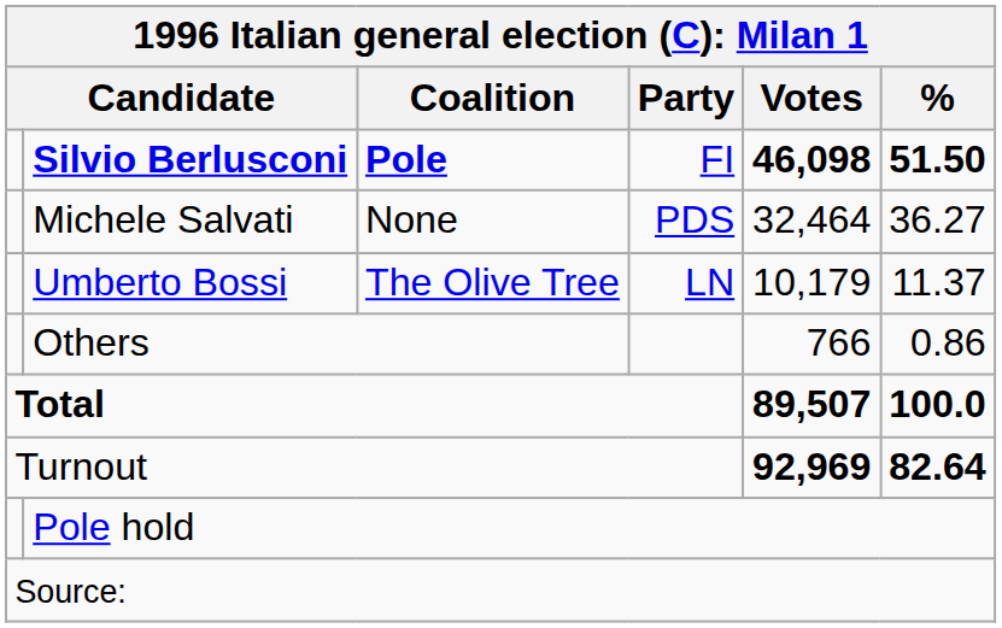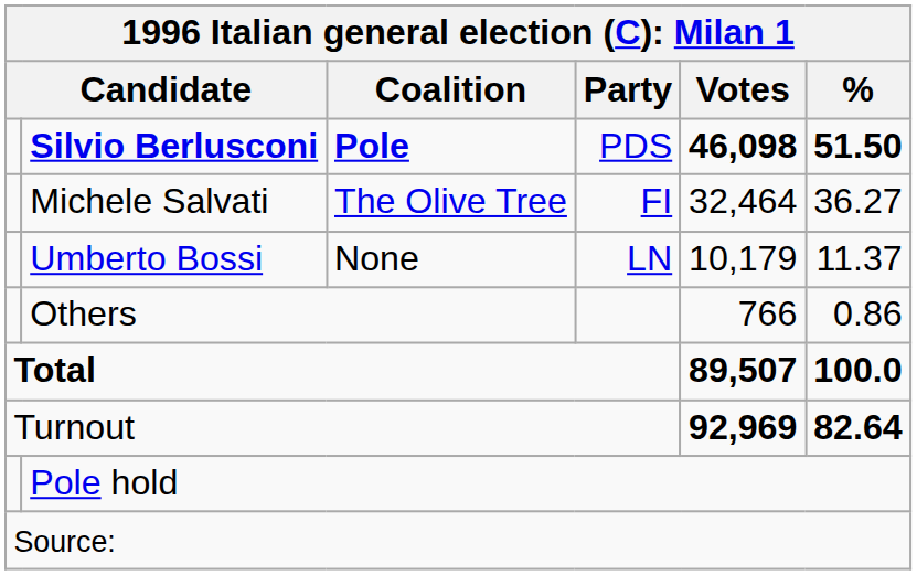Silvio Berlusconi | Party: FI -> PDS
Michele Salvati | Coalition: None -> The Olive Tree
Michele Salvati | Party: PDS -> FI
Umberto Bossi | Coalition: The Olive Tree -> None
